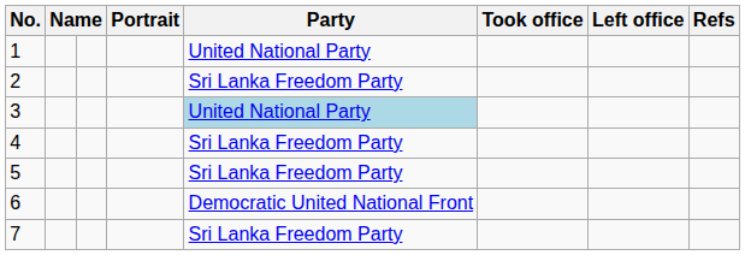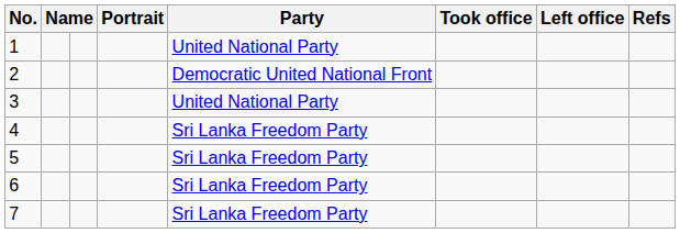2 | Party: Sri Lanka Freedom Party -> Democratic United National Front
3 | Party: lightblue background -> no background
6 | Party: Democratic United National Front -> Sri Lanka Freedom Party
